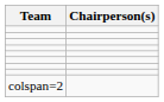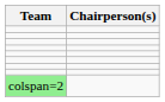row 10 | Team: no background -> lightgreen background
